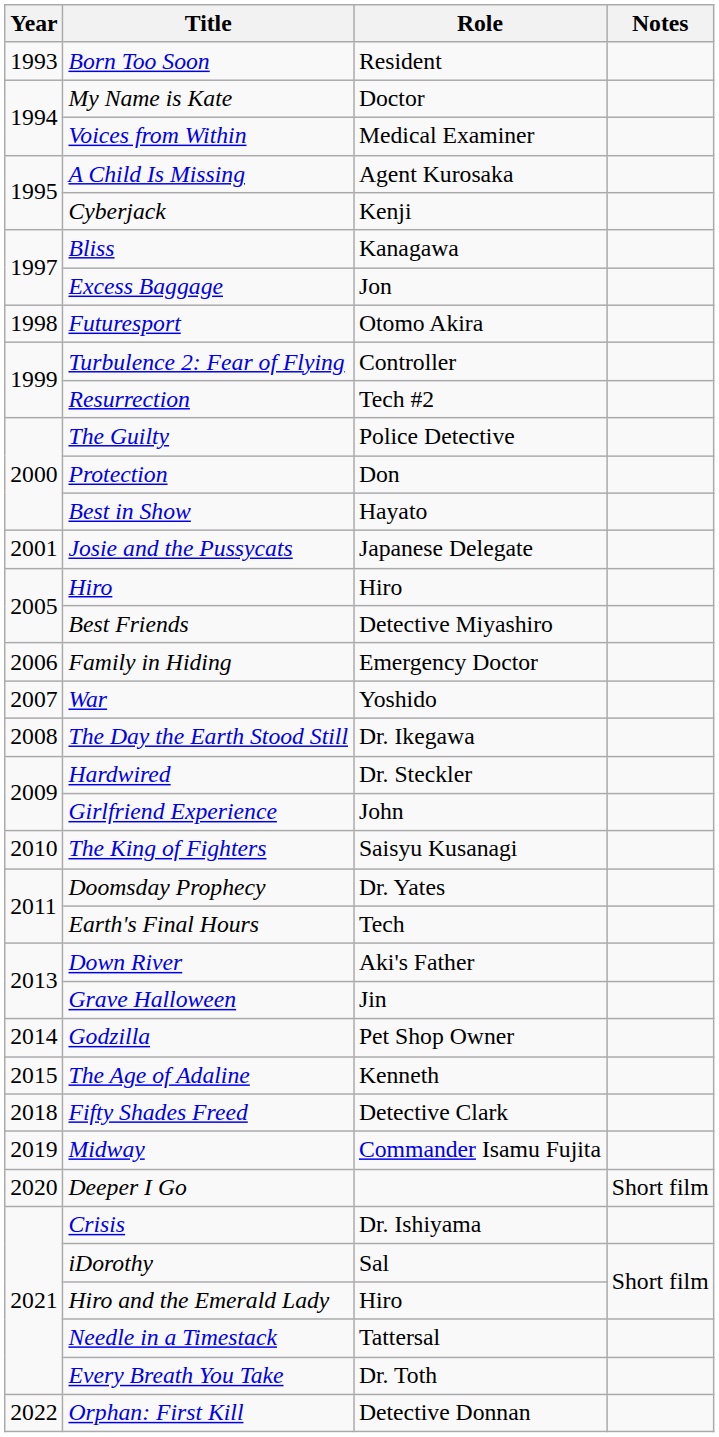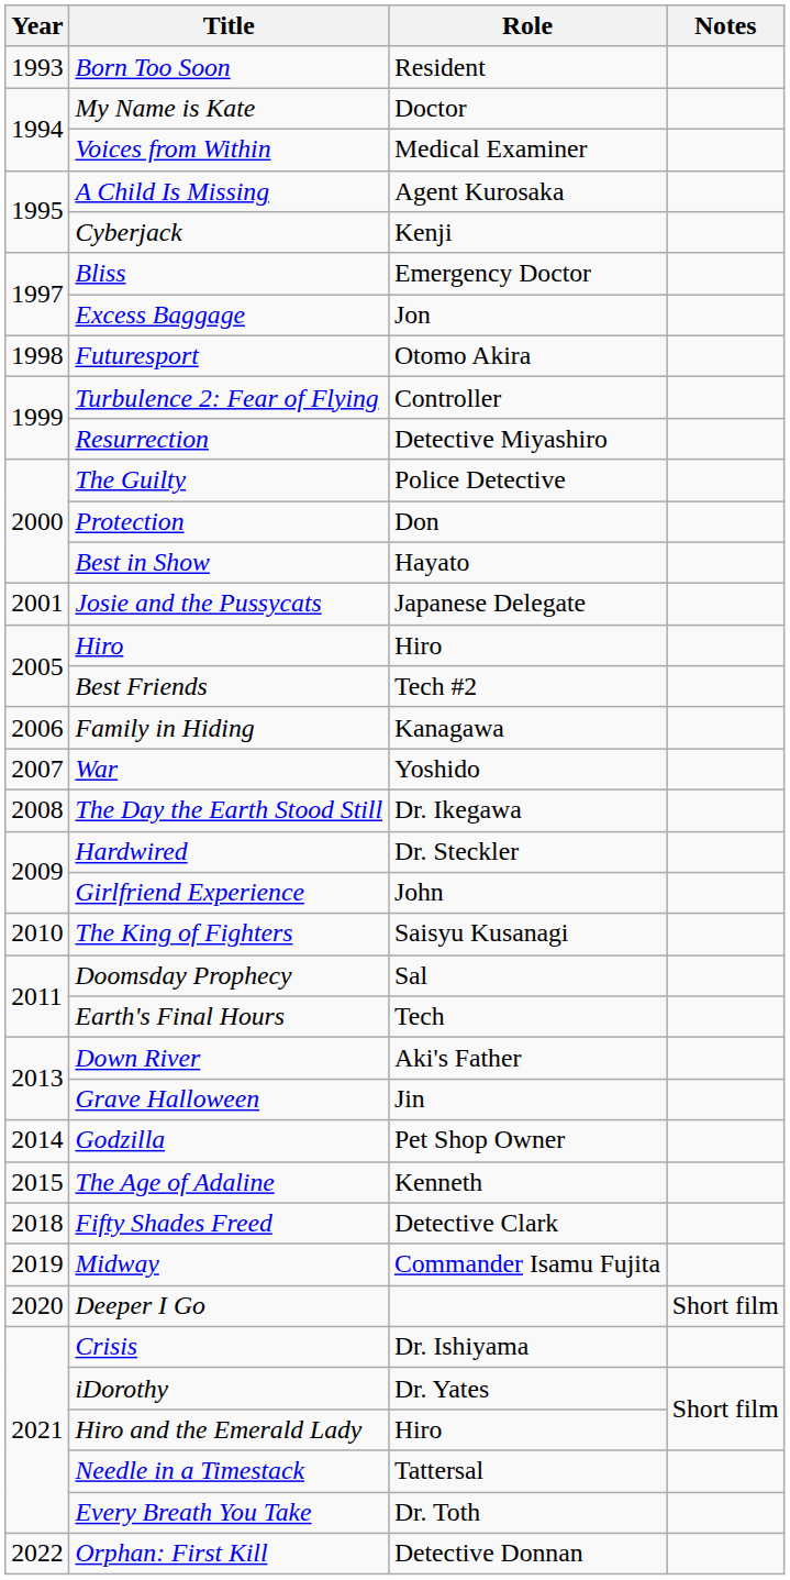Bliss | Role: Kanagawa -> Emergency Doctor
Resurrection | Role: Tech #2 -> Detective Miyashiro
Best Friends | Role: Detective Miyashiro -> Tech #2
Family in Hiding | Role: Emergency Doctor -> Kanagawa
Doomsday Prophecy | Role: Dr. Yates -> Sal
iDorothy | Role: Sal -> Dr. Yates
